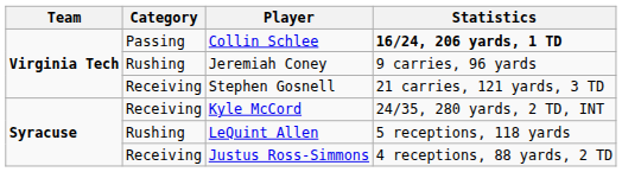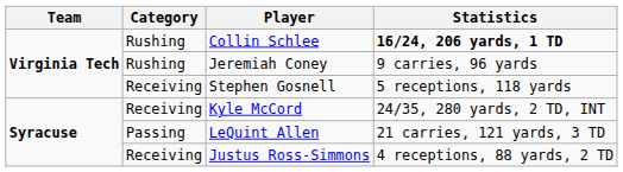Collin Schlee | Category: Passing -> Rushing
Stephen Gosnell | Statistics: 21 carries, 121 yards, 3 TD -> 5 receptions, 118 yards
LeQuint Allen | Category: Rushing -> Passing
LeQuint Allen | Statistics: 5 receptions, 118 yards -> 21 carries, 121 yards, 3 TD
